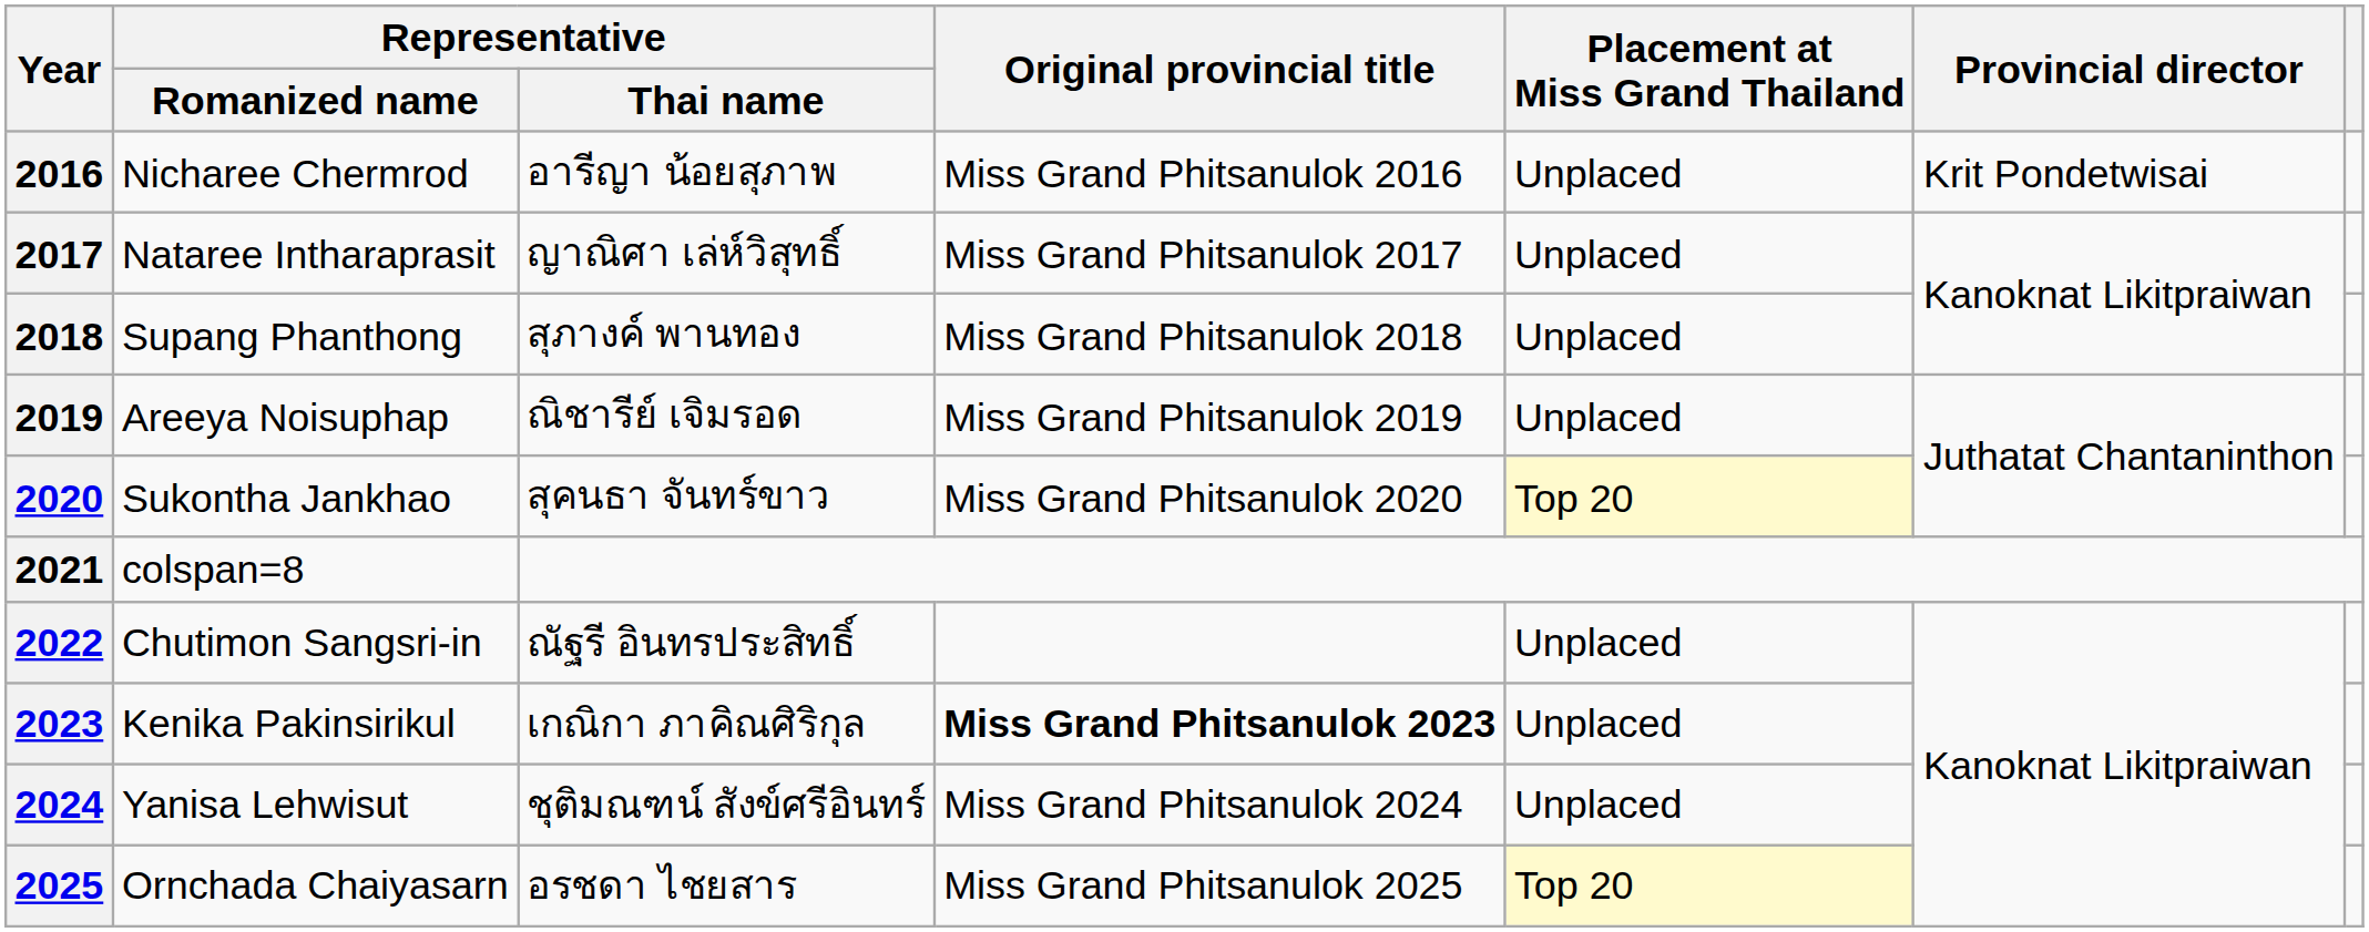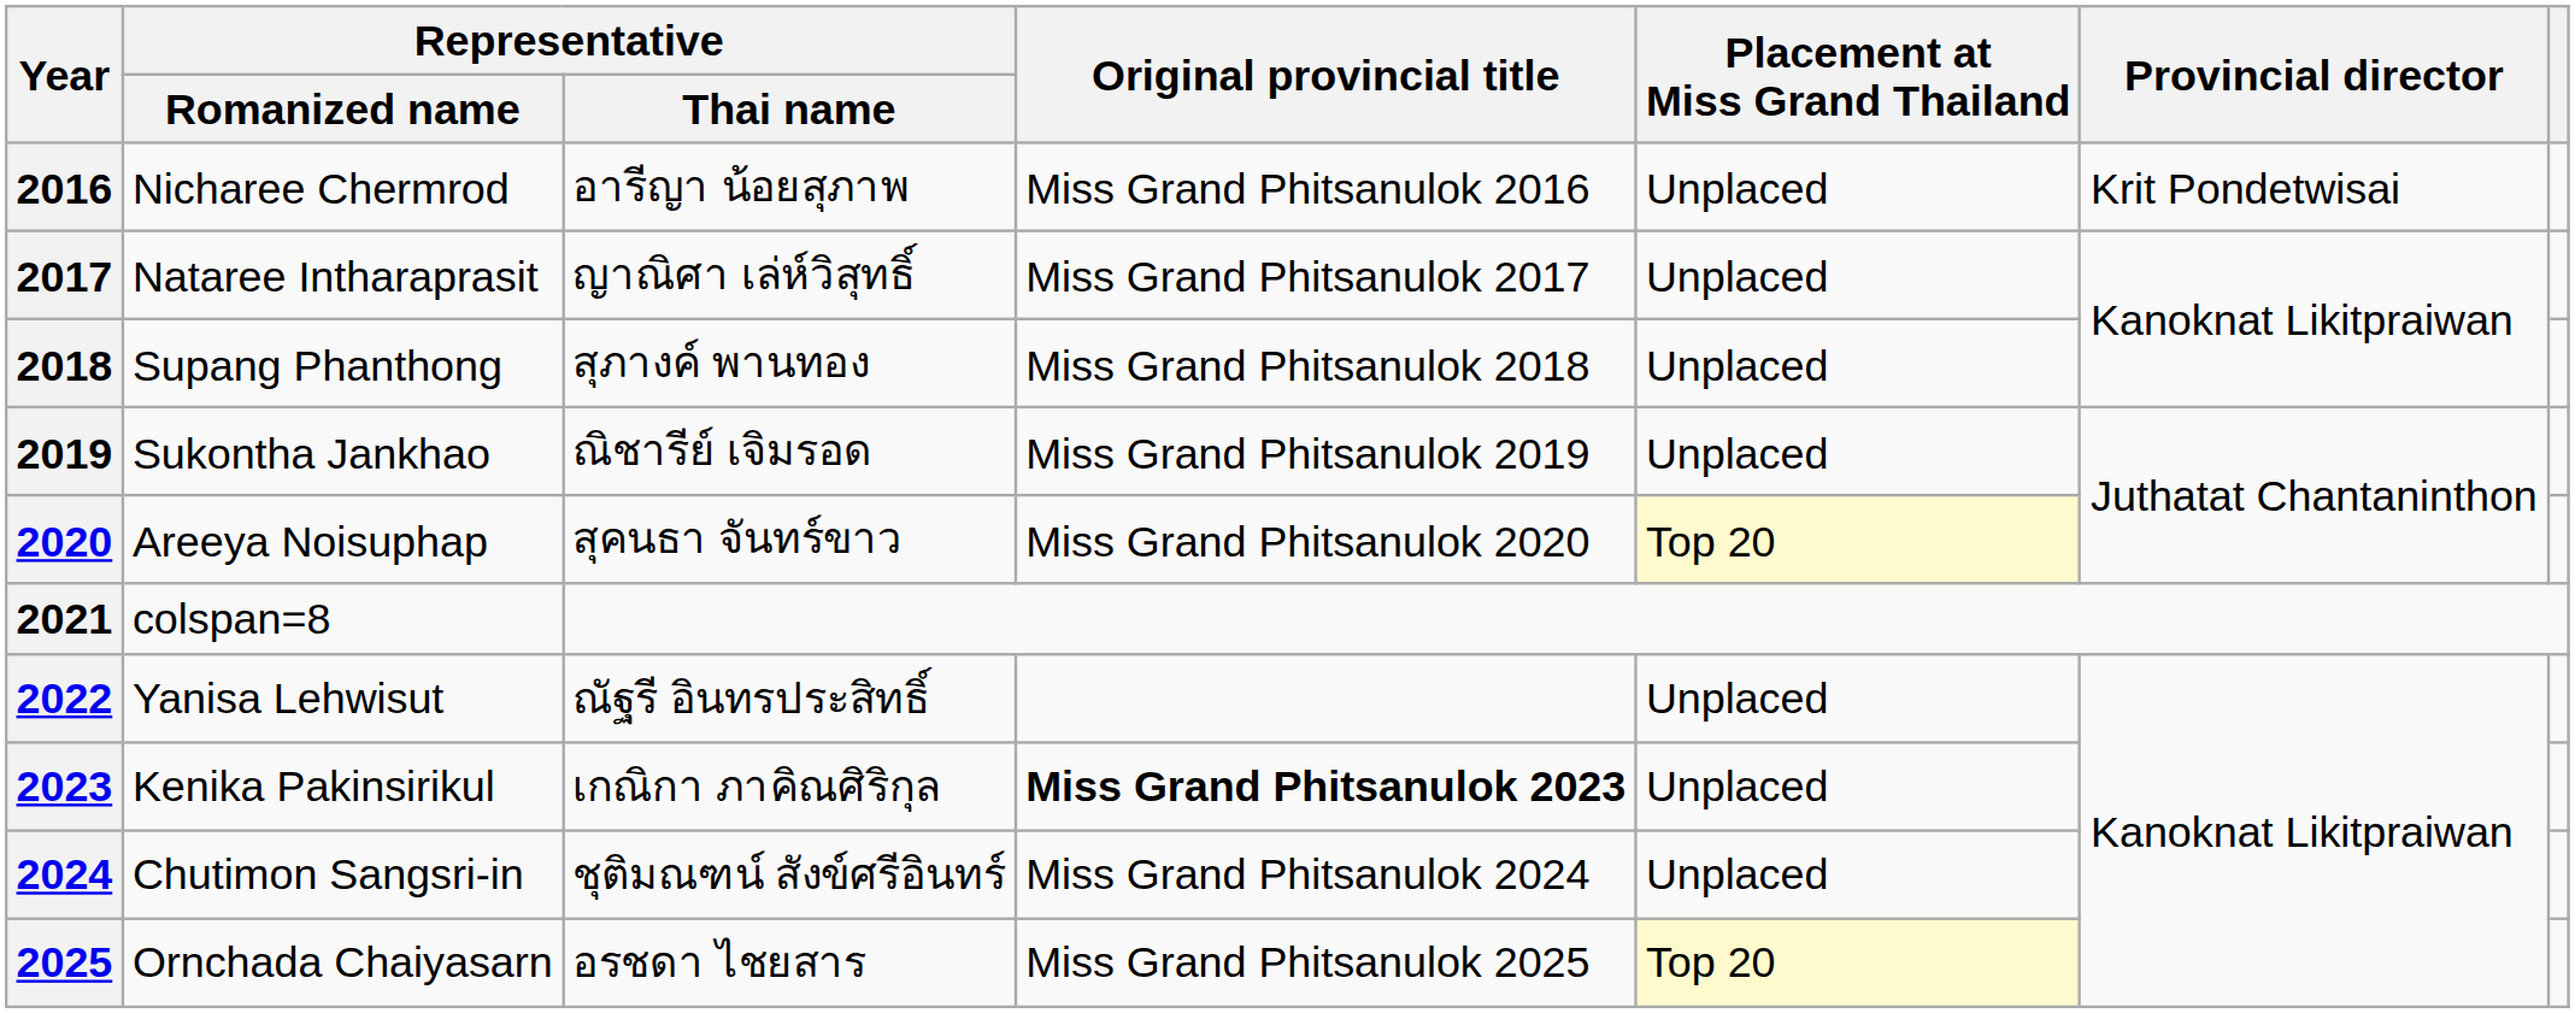2019 | Representative / Romanized name: Areeya Noisuphap -> Sukontha Jankhao
2020 | Representative / Romanized name: Sukontha Jankhao -> Areeya Noisuphap
2022 | Representative / Romanized name: Chutimon Sangsri-in -> Yanisa Lehwisut
2024 | Representative / Romanized name: Yanisa Lehwisut -> Chutimon Sangsri-in
